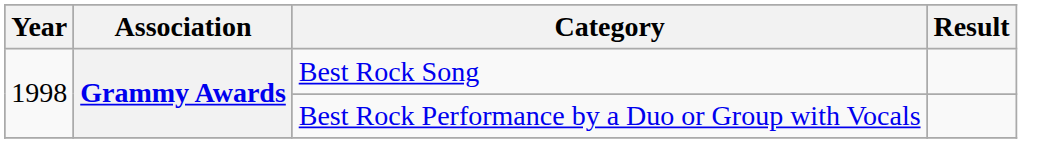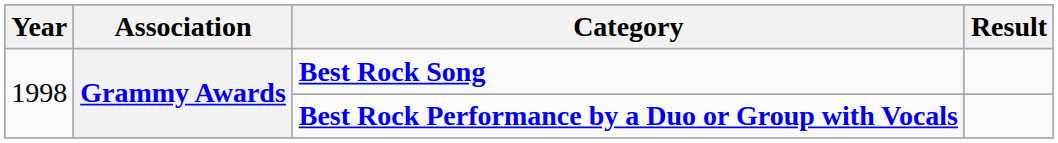Best Rock Song | Category: normal -> bold
Best Rock Performance by a Duo or Group with Vocals | Category: normal -> bold
